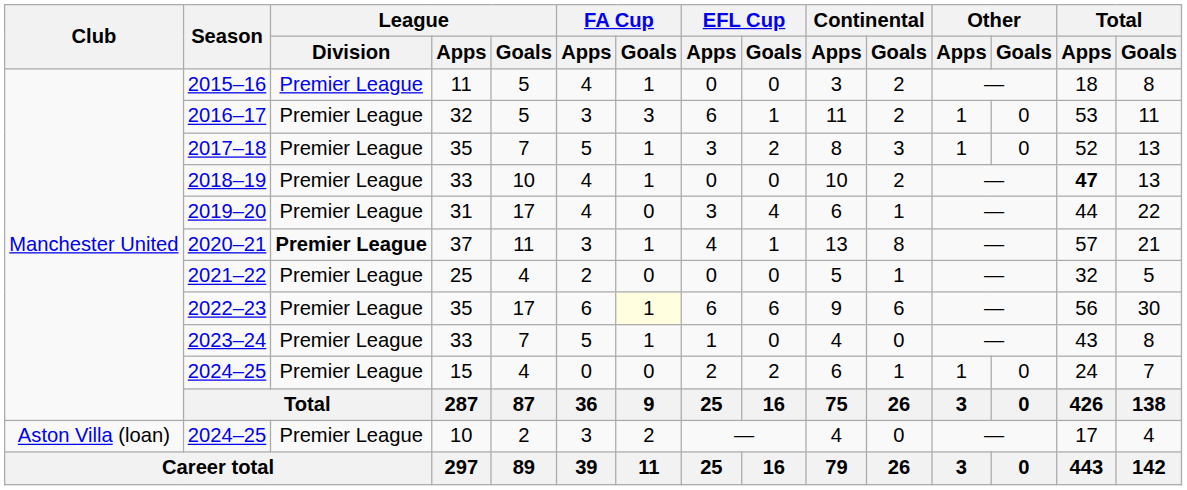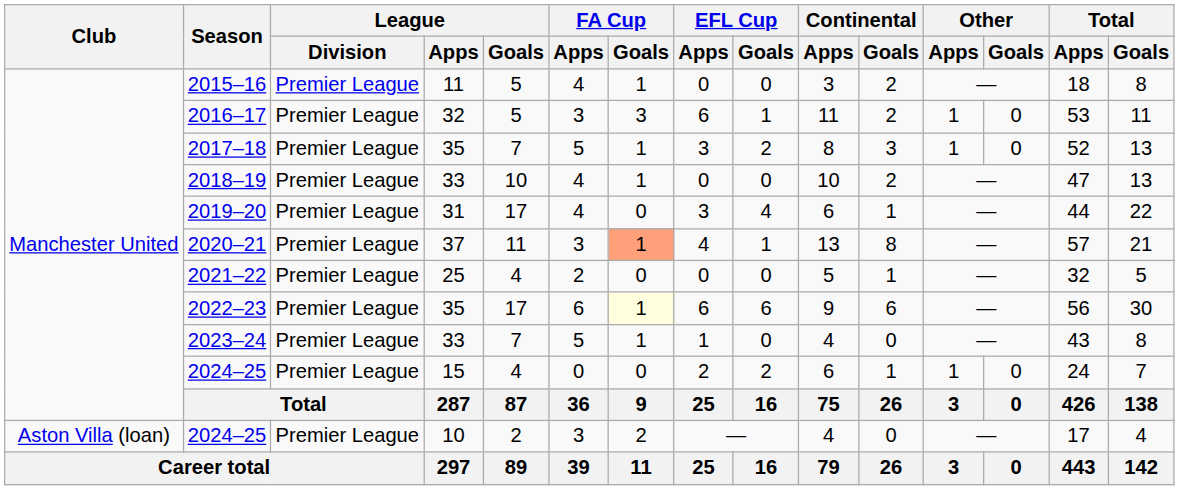2018–19 | Total / Apps: bold -> normal
2020–21 | League / Division: bold -> normal
2020–21 | FA Cup / Goals: no background -> lightsalmon background
